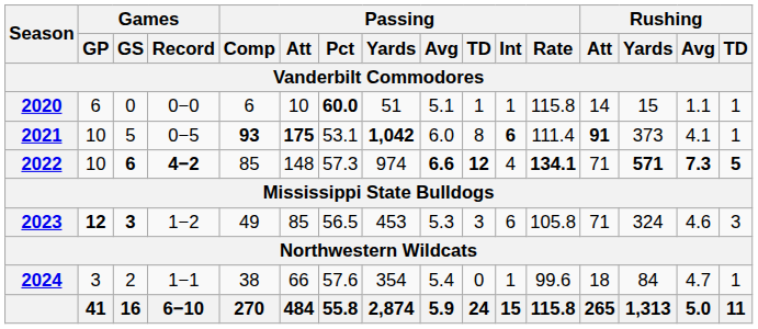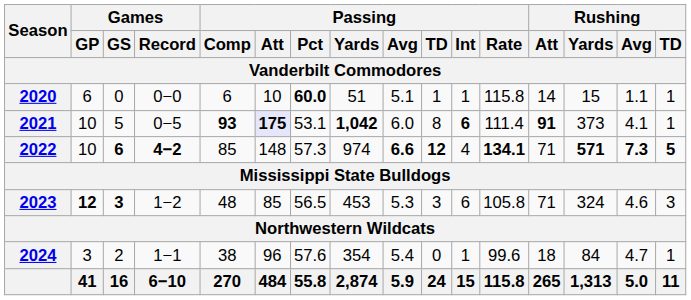2021 | Passing / Att / Vanderbilt Commodores: no background -> lavender background
2023 | Passing / Comp / Vanderbilt Commodores: 49 -> 48
2024 | Passing / Att / Vanderbilt Commodores: 66 -> 96
